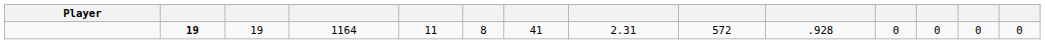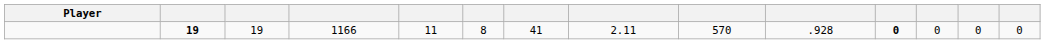row 2 | column 4: 1164 -> 1166
row 2 | column 8: 2.31 -> 2.11
row 2 | column 9: 572 -> 570
row 2 | column 11: normal -> bold
